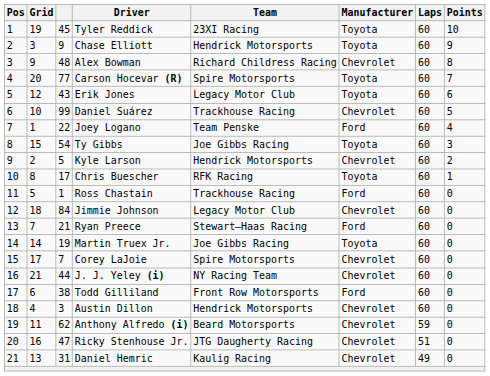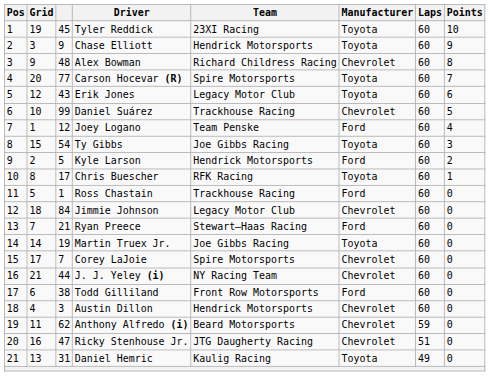Joey Logano | column 3: 22 -> 12
Kyle Larson | Manufacturer: Chevrolet -> Ford
Daniel Hemric | Manufacturer: Chevrolet -> Toyota
